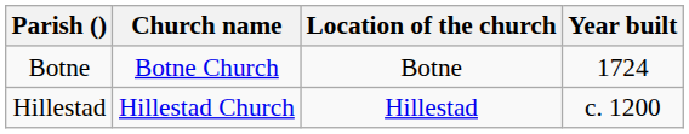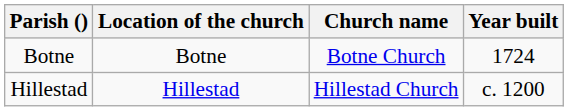columns swapped: Church name <-> Location of the church
